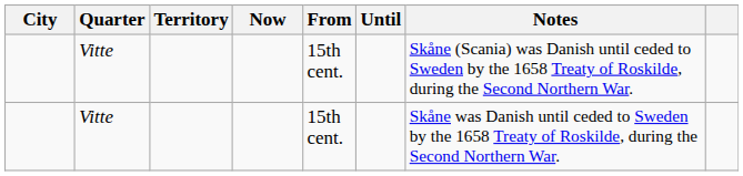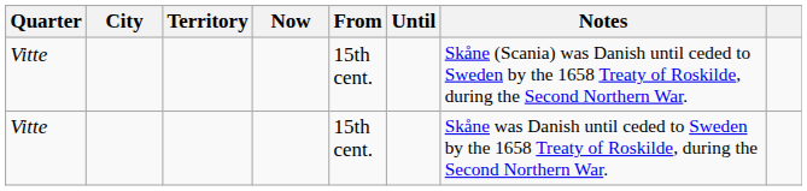columns swapped: Quarter <-> City
